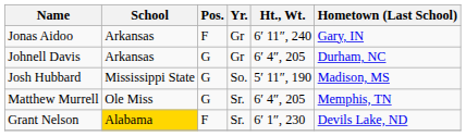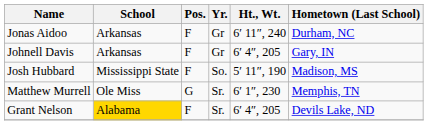Jonas Aidoo | Hometown (Last School): Gary, IN -> Durham, NC
Johnell Davis | Pos.: G -> F
Johnell Davis | Hometown (Last School): Durham, NC -> Gary, IN
Josh Hubbard | Pos.: G -> F
Matthew Murrell | Ht., Wt.: 6′ 4″, 205 -> 6′ 1″, 230
Grant Nelson | Ht., Wt.: 6′ 1″, 230 -> 6′ 4″, 205
